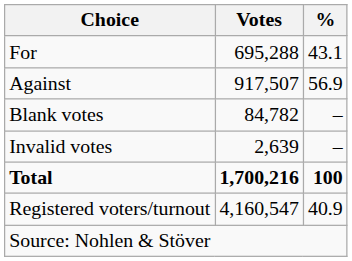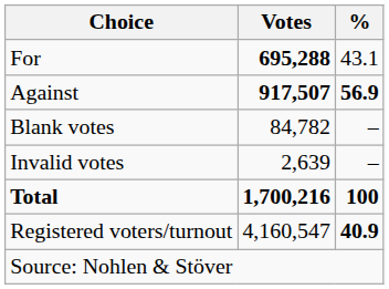For | Votes: normal -> bold
Against | Votes: normal -> bold
Against | %: normal -> bold
Registered voters/turnout | %: normal -> bold
